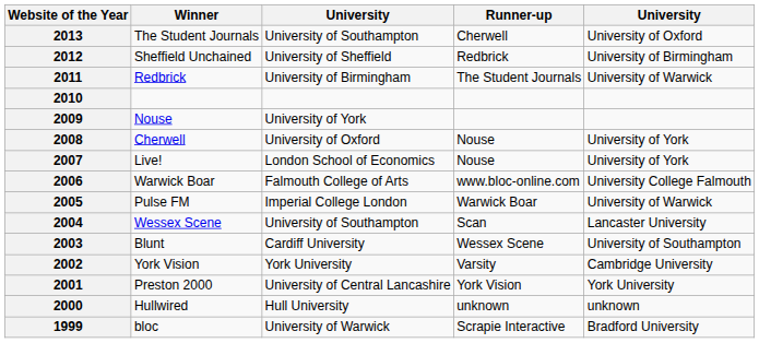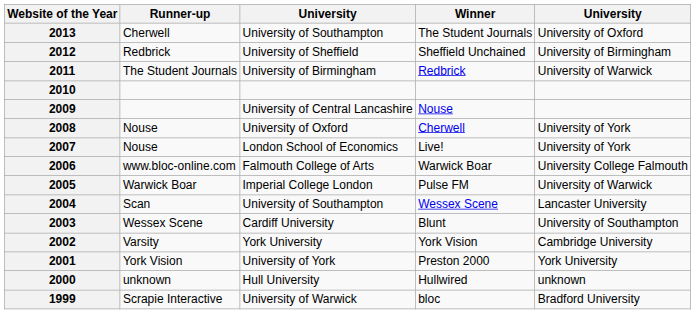columns swapped: Winner <-> Runner-up
2009 | column 3: University of York -> University of Central Lancashire
2001 | column 3: University of Central Lancashire -> University of York
